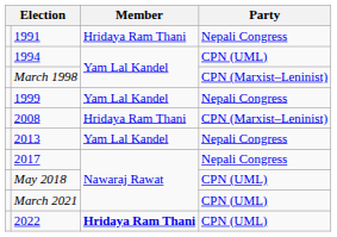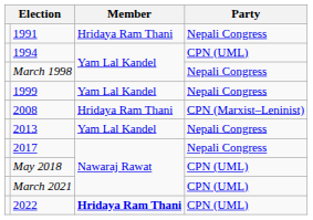March 1998 | Party: CPN (Marxist–Leninist) -> Nepali Congress
